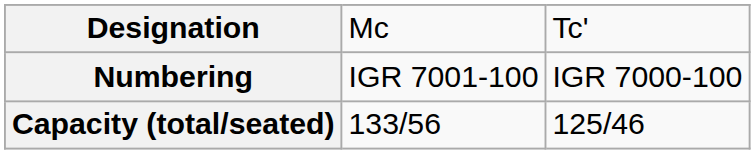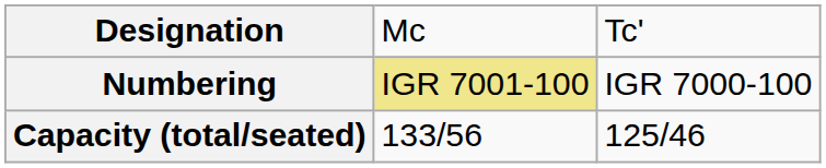Numbering | column 2: no background -> khaki background
